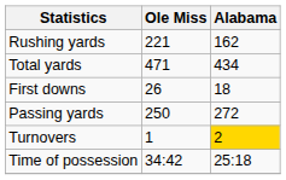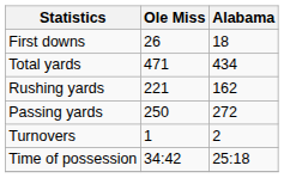rows swapped: First downs <-> Rushing yards
Turnovers | Alabama: gold background -> no background
